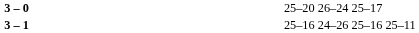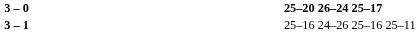3 – 0 | column 2: normal -> bold
